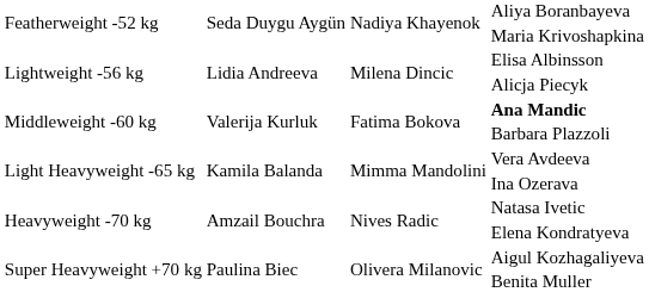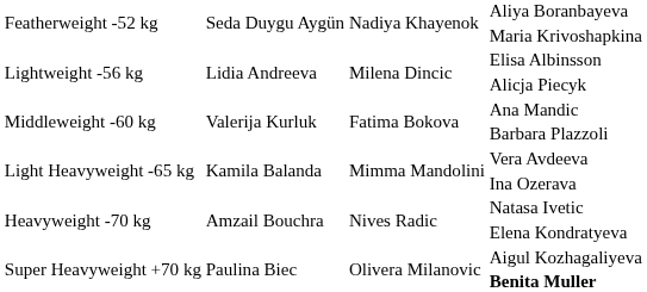Ana Mandic | column 4: bold -> normal
Benita Muller | column 4: normal -> bold
